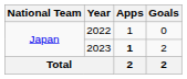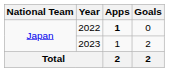2022 | Apps: normal -> bold
2023 | Apps: bold -> normal
